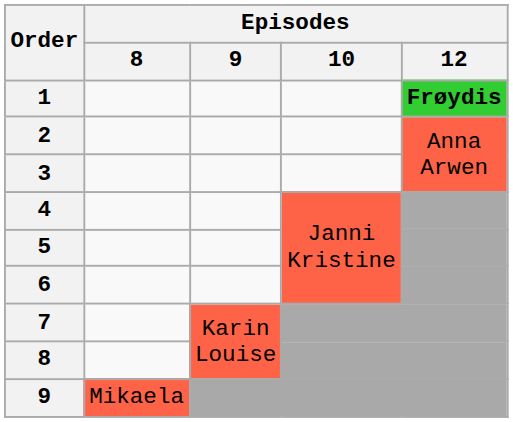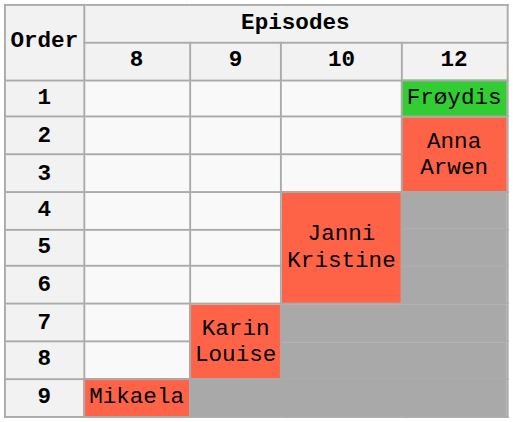1 | Episodes / 12: bold -> normal
